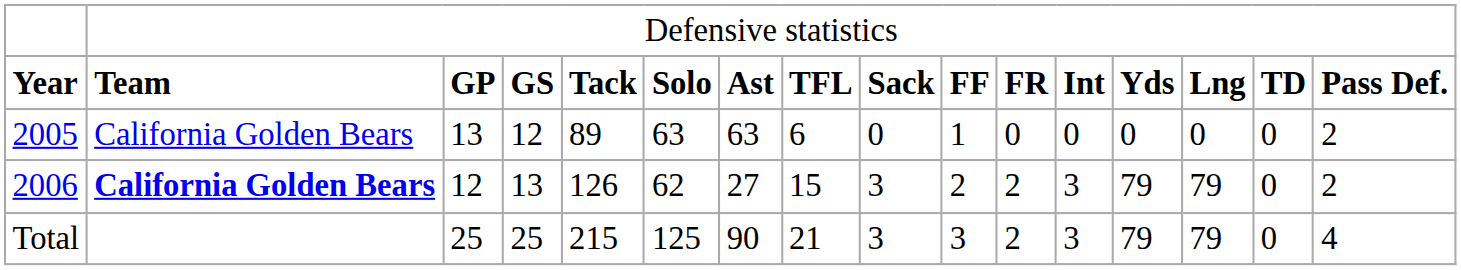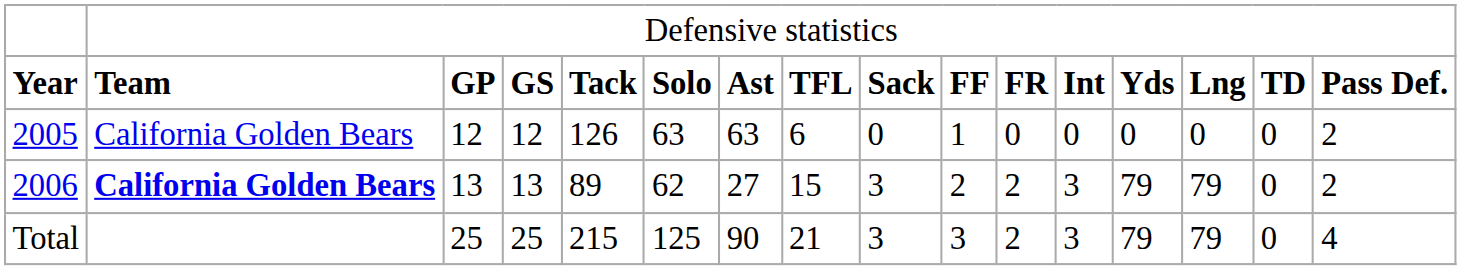2005 | column 3: 13 -> 12
2005 | column 5: 89 -> 126
2006 | column 3: 12 -> 13
2006 | column 5: 126 -> 89
